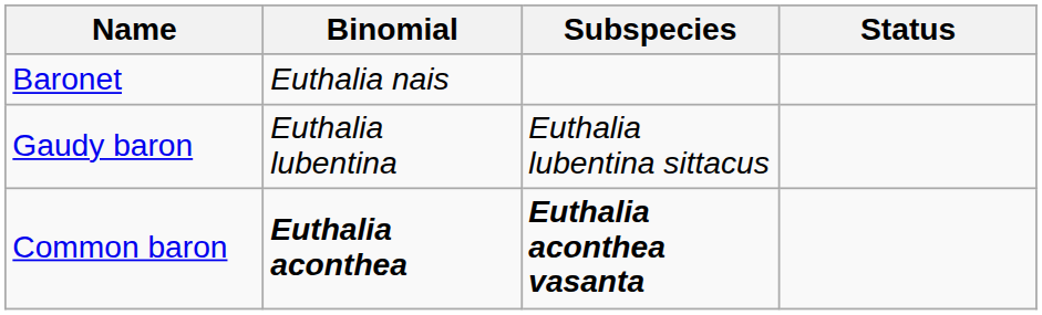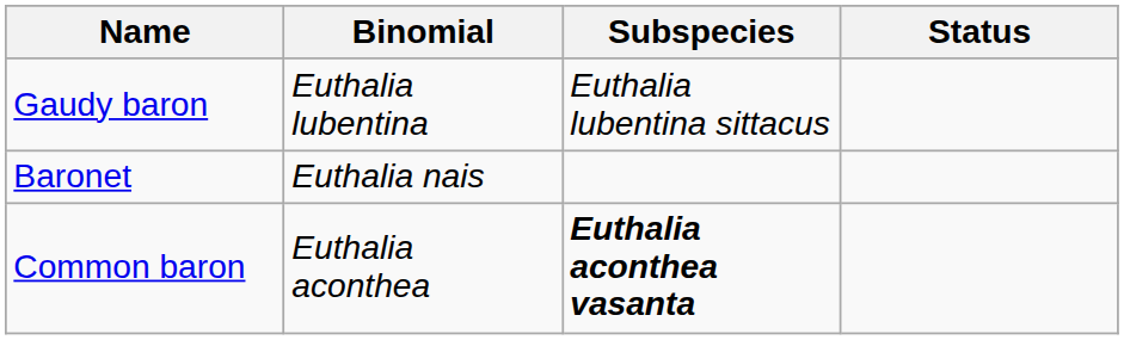rows swapped: Baronet <-> Gaudy baron
Common baron | Binomial: bold -> normal
